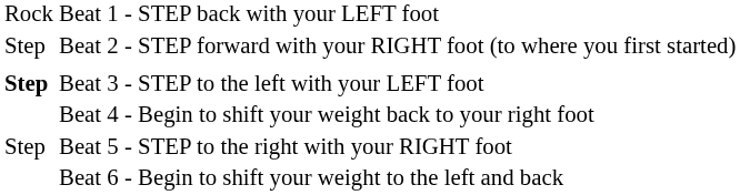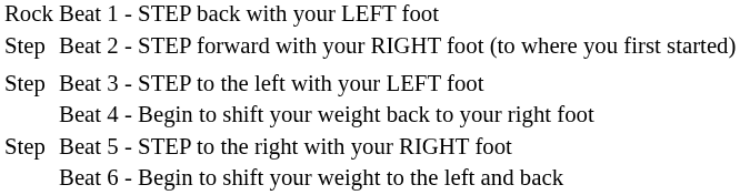Beat 3 - STEP to the left with your LEFT foot | column 1: bold -> normal
